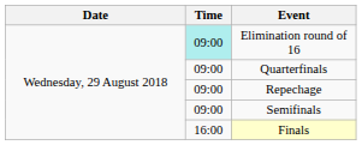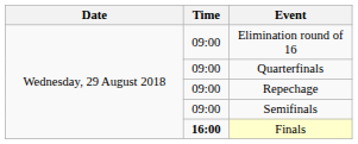Elimination round of 16 | Time: paleturquoise background -> no background
Finals | Time: normal -> bold
